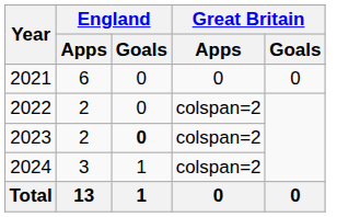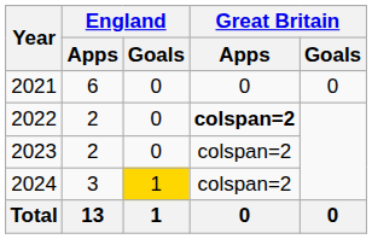2022 | Great Britain / Apps: normal -> bold
2023 | England / Goals: bold -> normal
2024 | England / Goals: no background -> gold background
